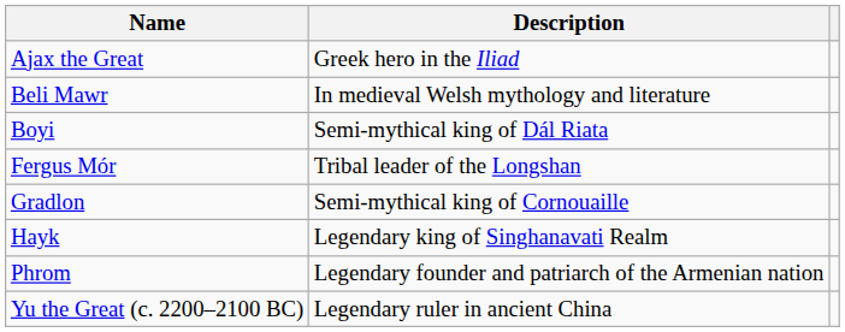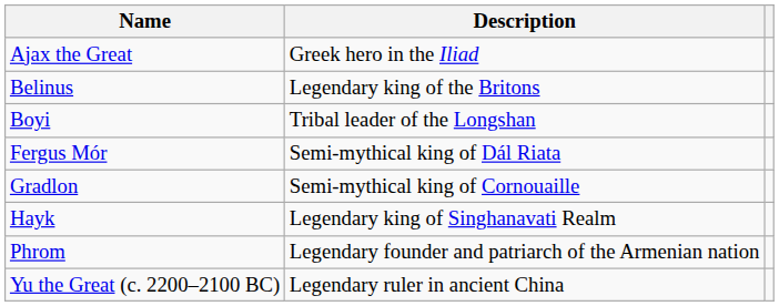- row: Beli Mawr | In medieval Welsh mythology and literature
+ row: Belinus | Legendary king of the Britons
Boyi | Description: Semi-mythical king of Dál Riata -> Tribal leader of the Longshan
Fergus Mór | Description: Tribal leader of the Longshan -> Semi-mythical king of Dál Riata
